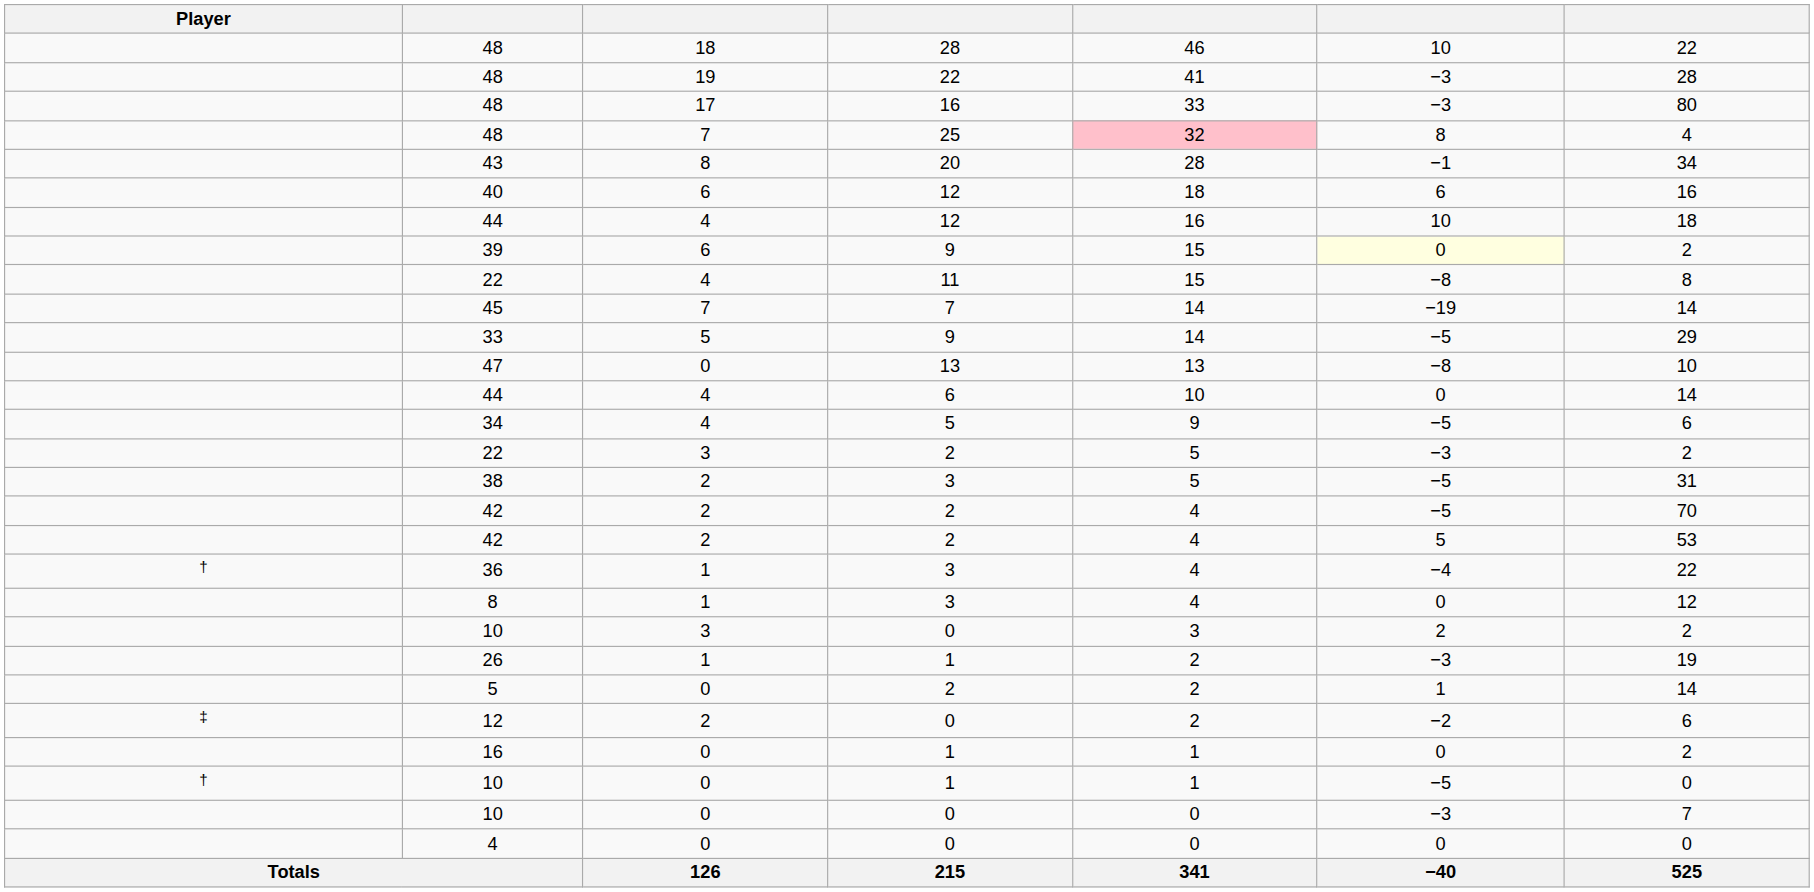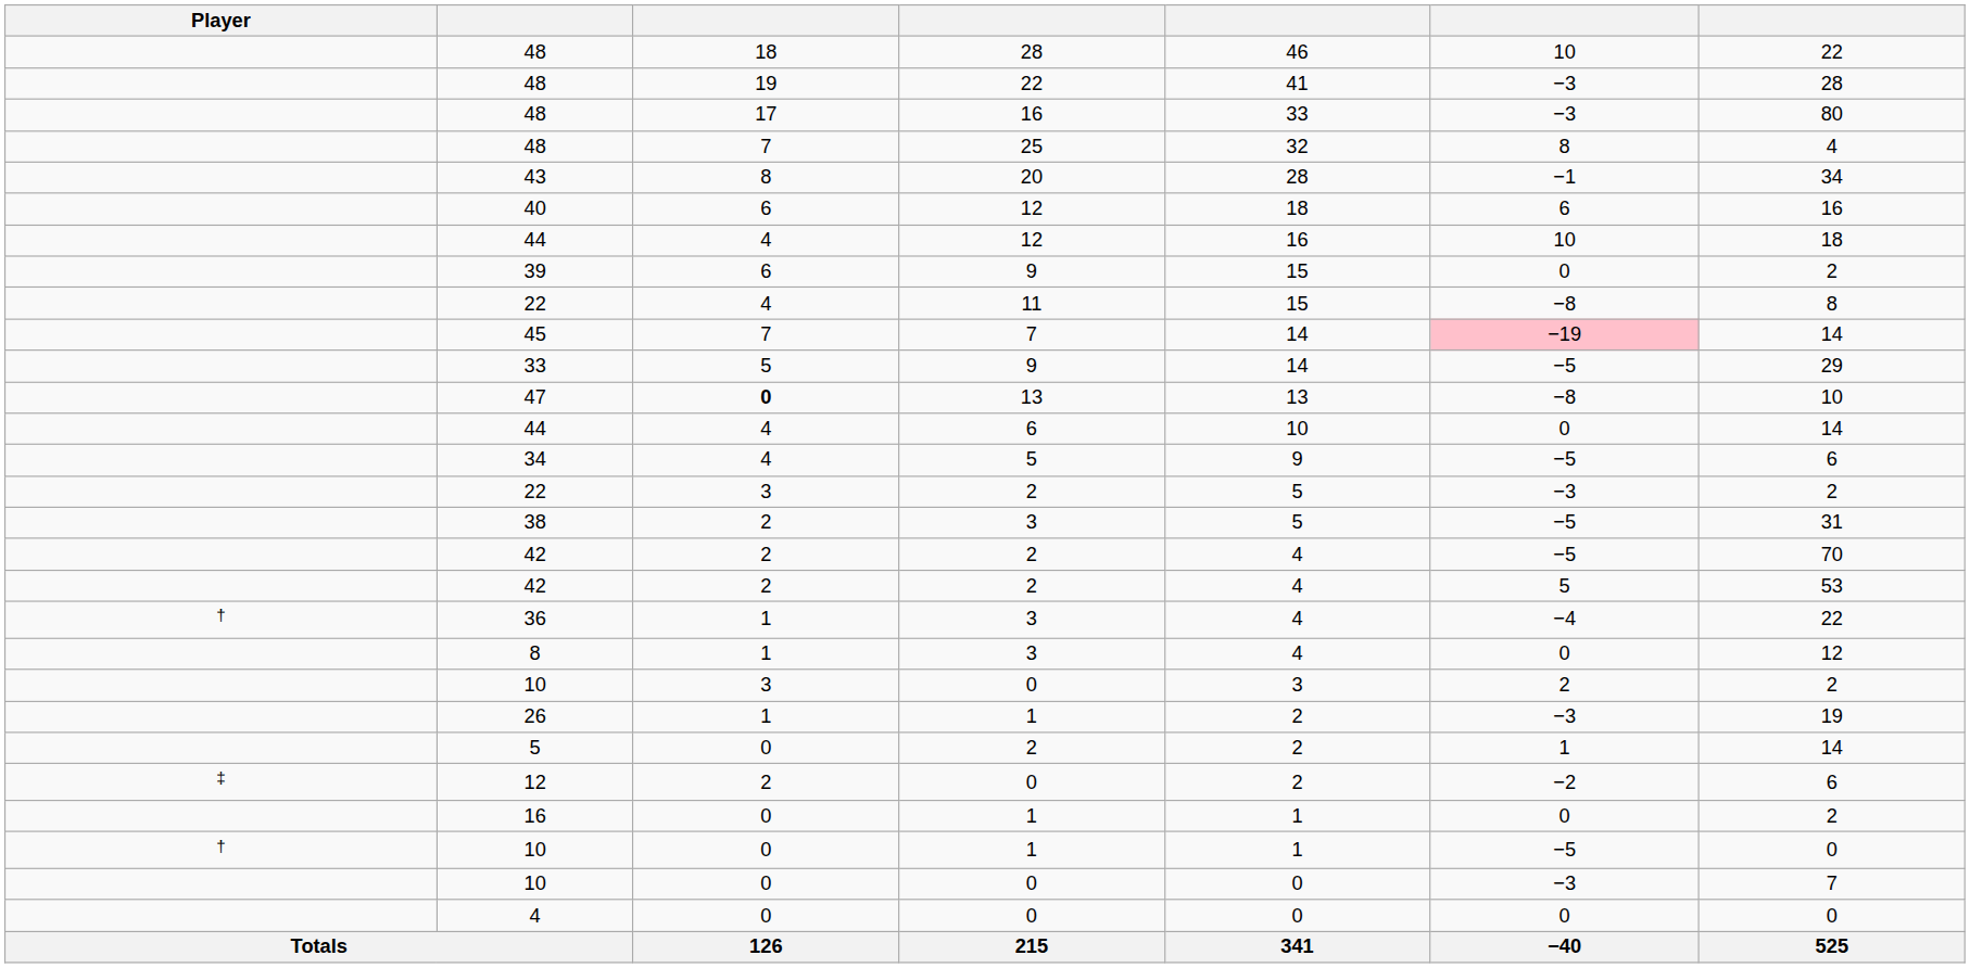48 / 25 | column 5: pink background -> no background
39 | column 6: lightyellow background -> no background
45 | column 6: no background -> pink background
47 | column 3: normal -> bold
